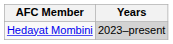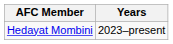Hedayat Mombini | Years: lightgrey background -> no background
